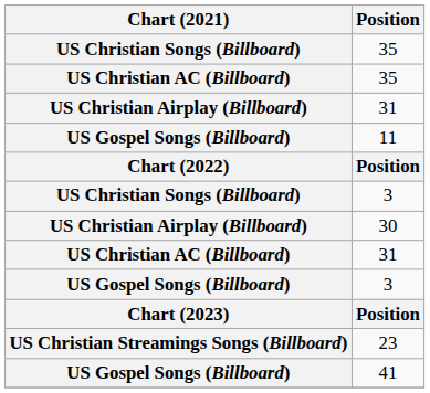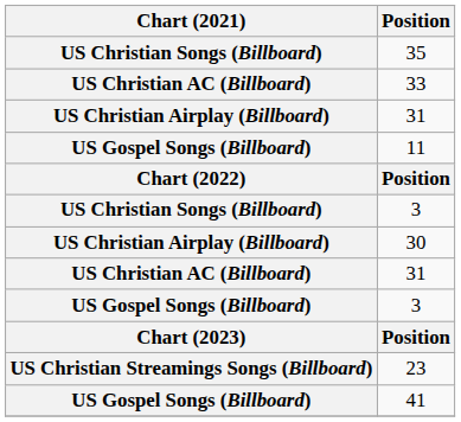row 3 | Position: 35 -> 33
